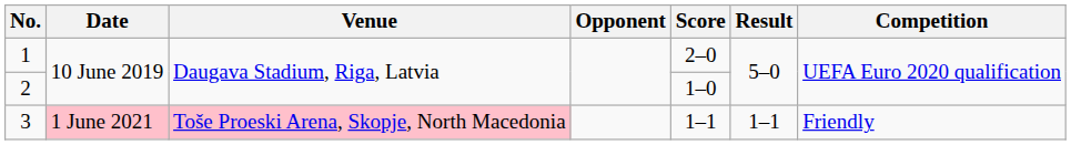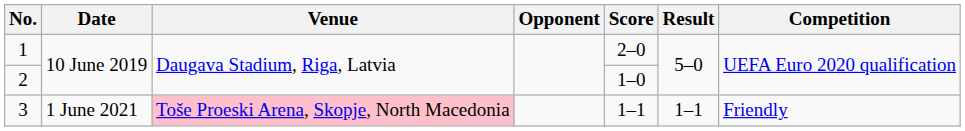3 | Date: pink background -> no background
